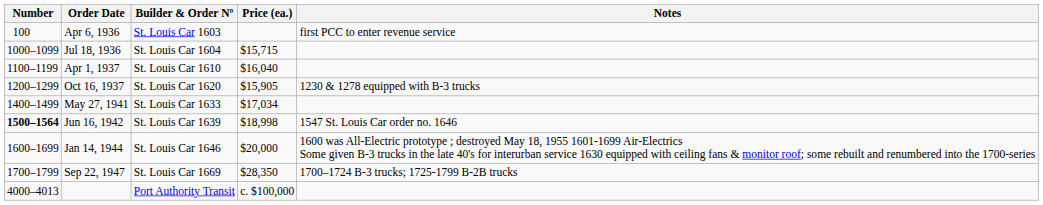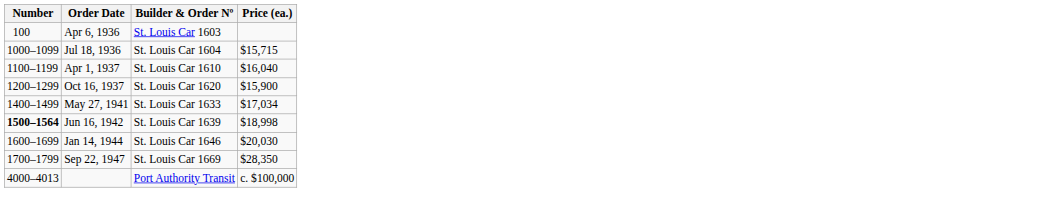- column: Notes | first PCC to enter revenue service | 1230 & 1278 equipped with B-3 trucks | 1547 St. Louis Car order no. 1646 | 1600 was All-Electric prototype ; destroyed May 18, 1955 1601-1699 Air-Electrics Some given B-3 trucks in the late 40's for interurban service 1630 equipped with ceiling fans & monitor roof; some rebuilt and renumbered into the 1700-series | 1700–1724 B-3 trucks; 1725-1799 B-2B trucks
Oct 16, 1937 | Price (ea.): $15,905 -> $15,900
Jan 14, 1944 | Price (ea.): $20,000 -> $20,030
